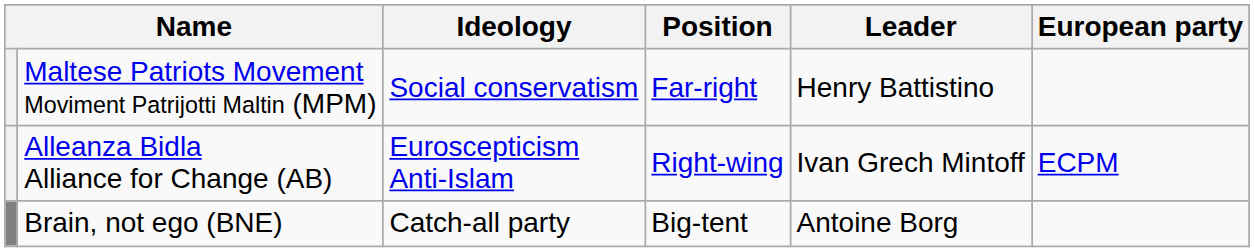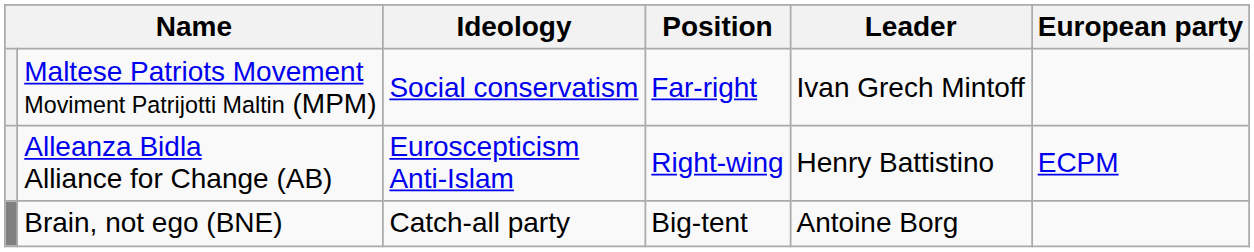Maltese Patriots Movement Moviment Patrijotti Maltin (MPM) | Leader: Henry Battistino -> Ivan Grech Mintoff
Alleanza Bidla Alliance for Change (AB) | Leader: Ivan Grech Mintoff -> Henry Battistino
